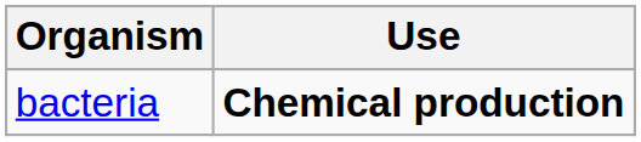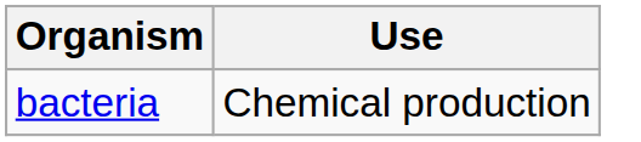bacteria | Use: bold -> normal
